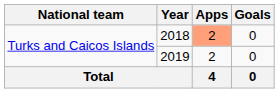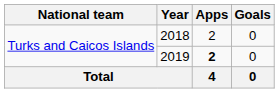2018 | Apps: lightsalmon background -> no background
2019 | Apps: normal -> bold
